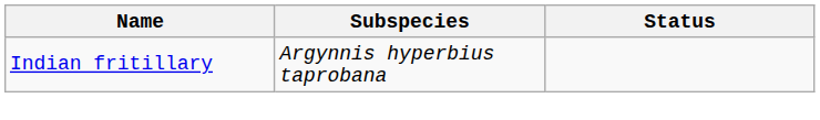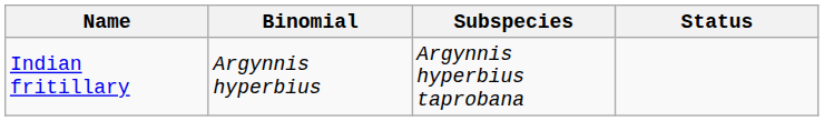+ column: Binomial | Argynnis hyperbius
